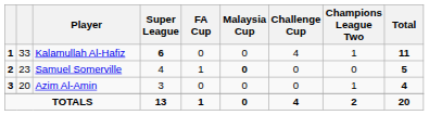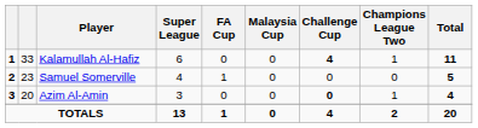Kalamullah Al-Hafiz | Super League: bold -> normal
Kalamullah Al-Hafiz | Challenge Cup: normal -> bold
Samuel Somerville | Malaysia Cup: bold -> normal
Azim Al-Amin | Challenge Cup: normal -> bold
